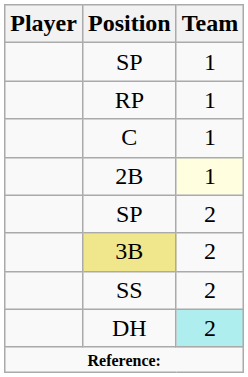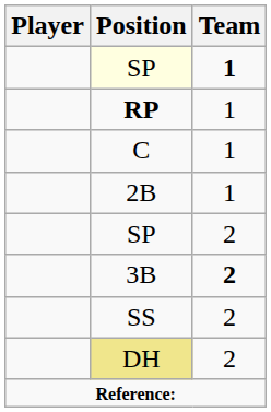SP / 1 | Position: no background -> lightyellow background
SP / 1 | Team: normal -> bold
RP | Position: normal -> bold
2B | Team: lightyellow background -> no background
3B | Position: khaki background -> no background
3B | Team: normal -> bold
DH | Position: no background -> khaki background
DH | Team: paleturquoise background -> no background
